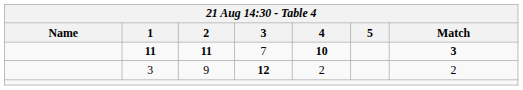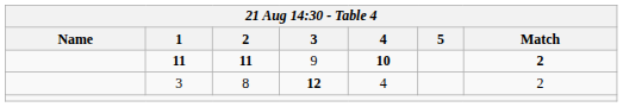row 3 | 3: 7 -> 9
row 3 | Match: 3 -> 2
row 4 | 2: 9 -> 8
row 4 | 4: 2 -> 4
